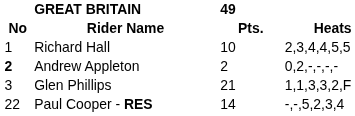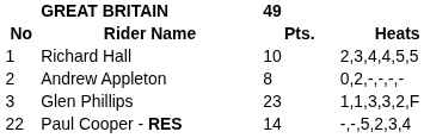Andrew Appleton | No: bold -> normal
Andrew Appleton | 49 / Pts.: 2 -> 8
Glen Phillips | 49 / Pts.: 21 -> 23
